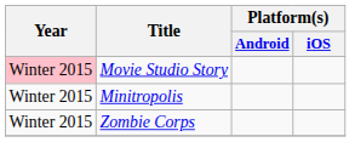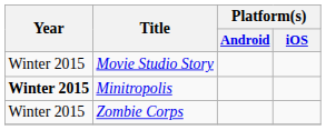Movie Studio Story | Year: pink background -> no background
Minitropolis | Year: normal -> bold
